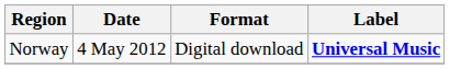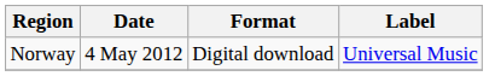Norway | Label: bold -> normal
